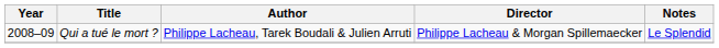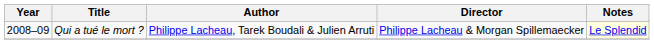Qui a tué le mort ? | Notes: no background -> lightyellow background
